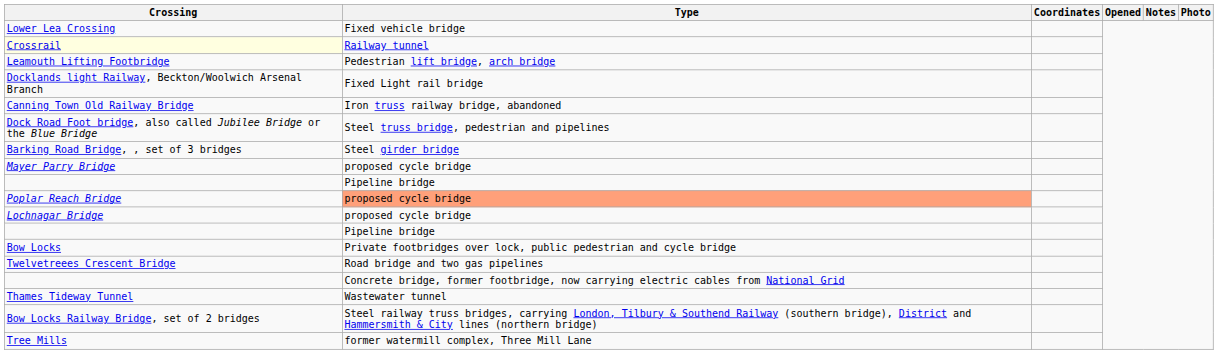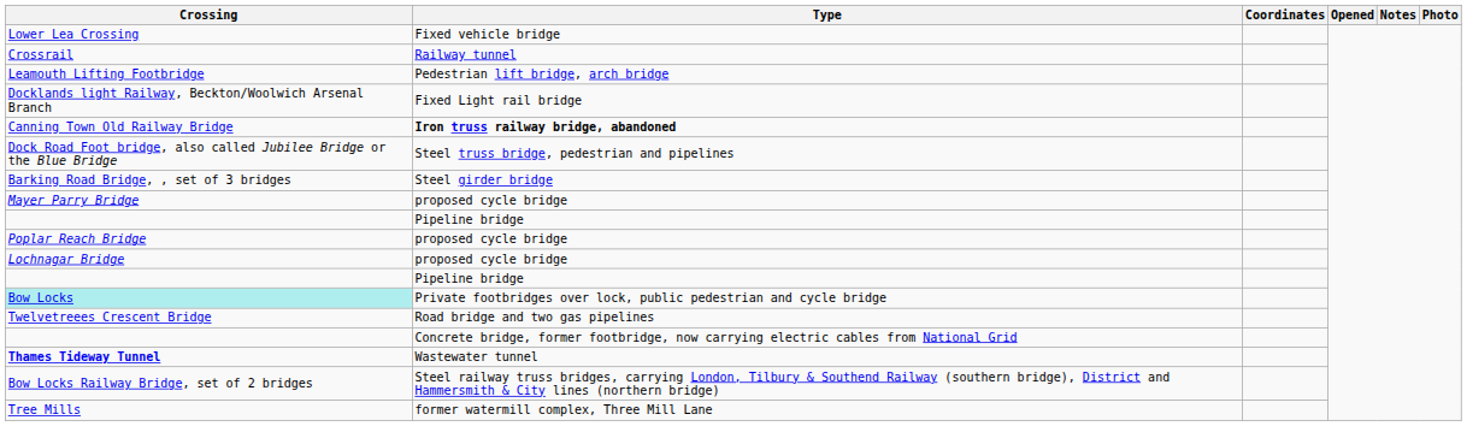Crossrail | Crossing: lightyellow background -> no background
Canning Town Old Railway Bridge | Type: normal -> bold
Poplar Reach Bridge | Type: lightsalmon background -> no background
Bow Locks | Crossing: no background -> paleturquoise background
Thames Tideway Tunnel | Crossing: normal -> bold
